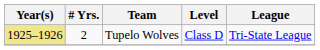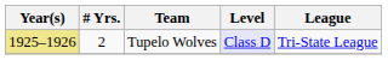Tupelo Wolves | Level: no background -> lavender background
